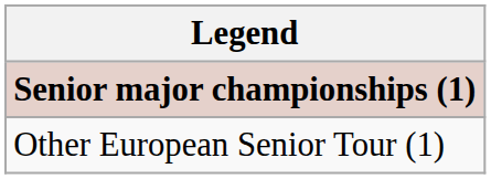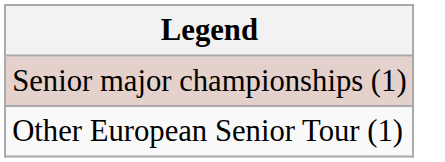row 2 | column 1: bold -> normal
